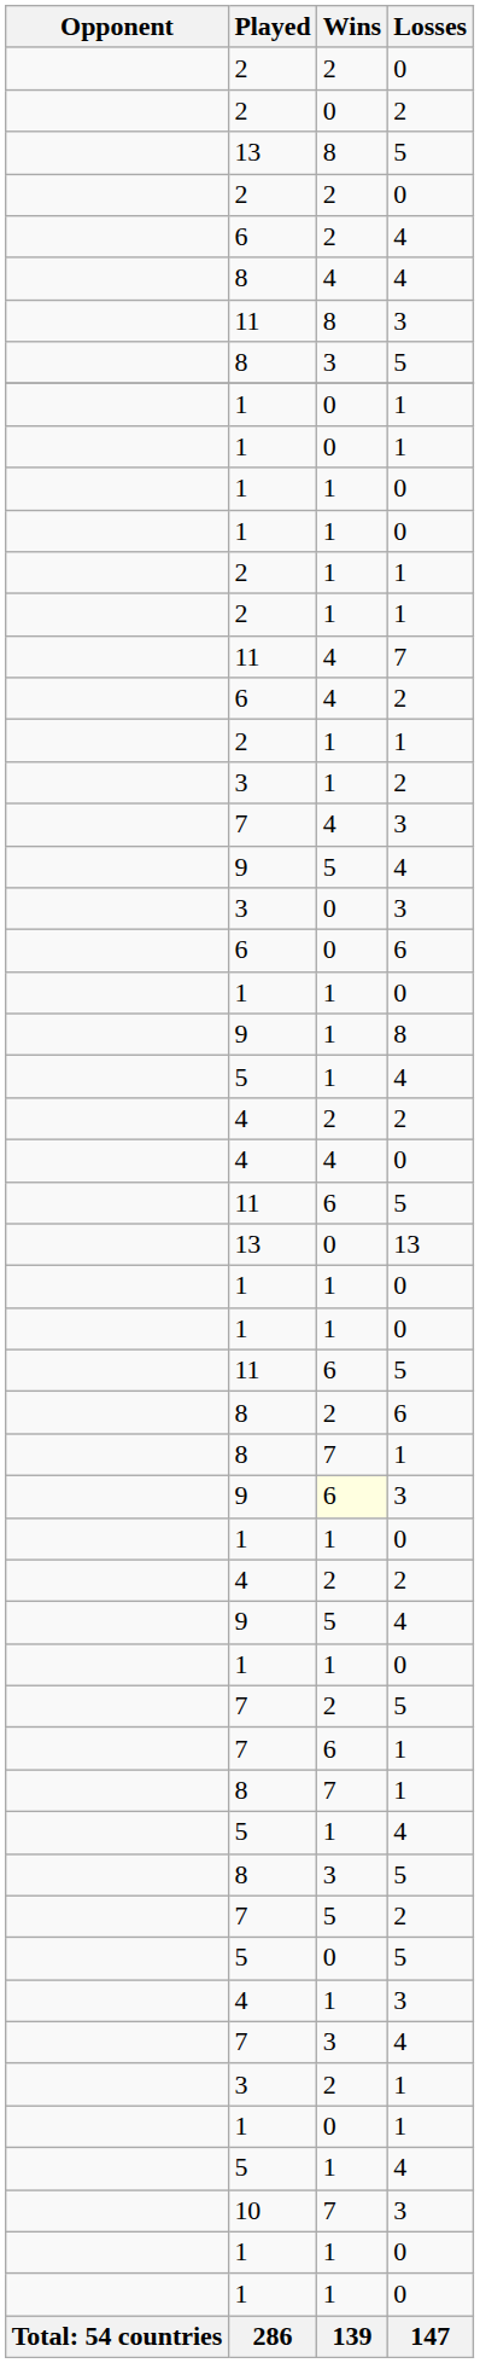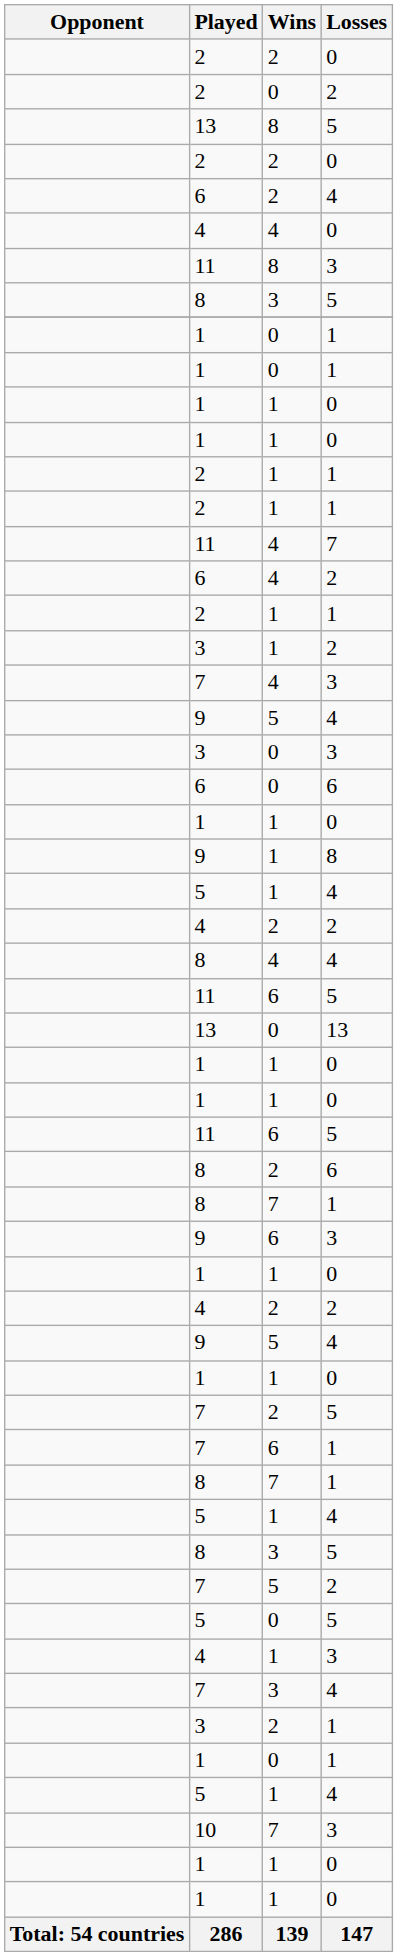rows swapped: 8 / 4 <-> 4 / 0
9 / 3 | Wins: lightyellow background -> no background
